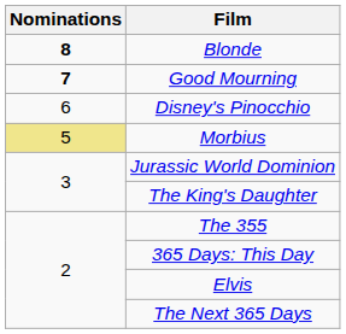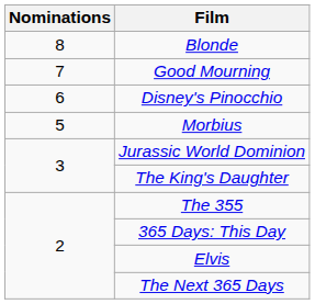Blonde | Nominations: bold -> normal
Good Mourning | Nominations: bold -> normal
Morbius | Nominations: khaki background -> no background
